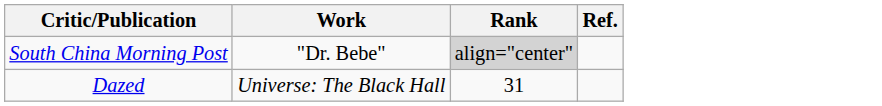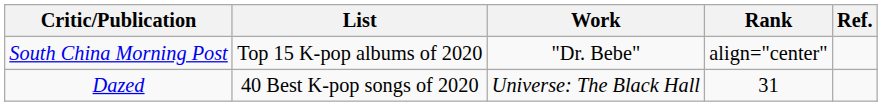+ column: List | Top 15 K-pop albums of 2020 | 40 Best K-pop songs of 2020
South China Morning Post | Rank: lightgrey background -> no background
